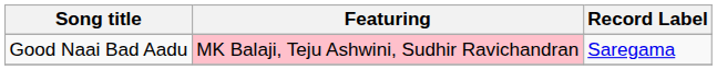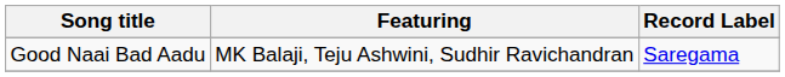Good Naai Bad Aadu | Featuring: pink background -> no background
